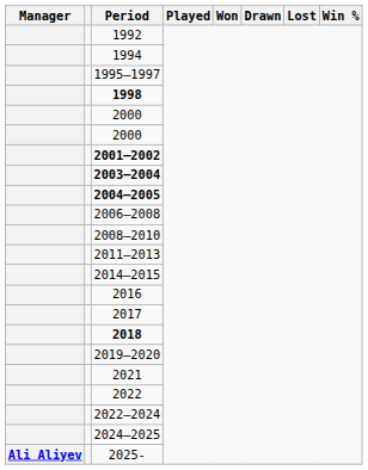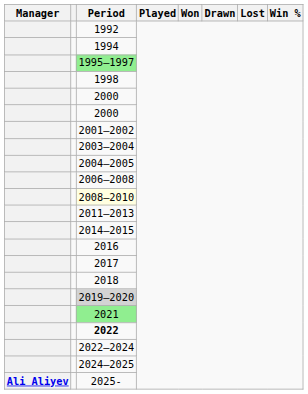1995–1997 | Period: no background -> lightgreen background
1998 | Period: bold -> normal
2001–2002 | Period: bold -> normal
2003–2004 | Period: bold -> normal
2004–2005 | Period: bold -> normal
2008–2010 | Period: no background -> lightyellow background
2018 | Period: bold -> normal
2019–2020 | Period: no background -> lightgrey background
2021 | Period: no background -> lightgreen background
2022 | Period: normal -> bold
